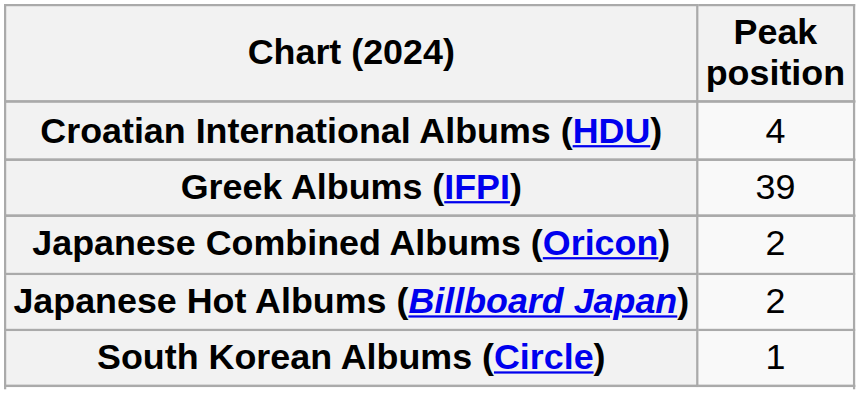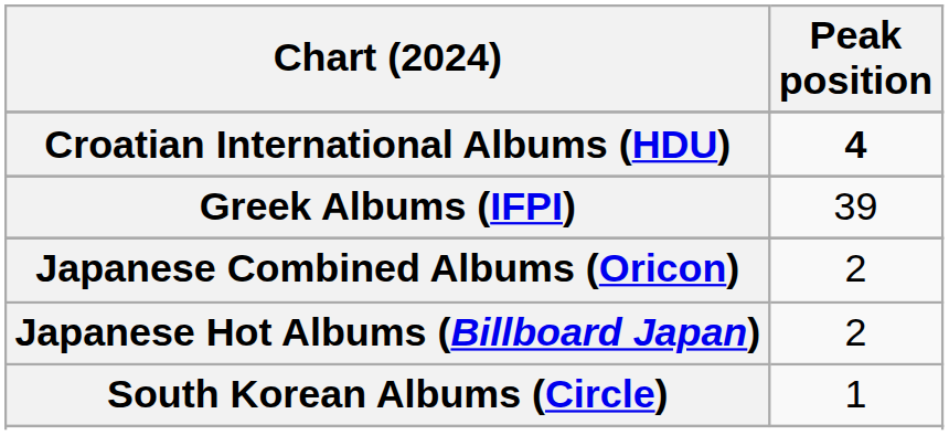Croatian International Albums (HDU) | Peak position: normal -> bold
